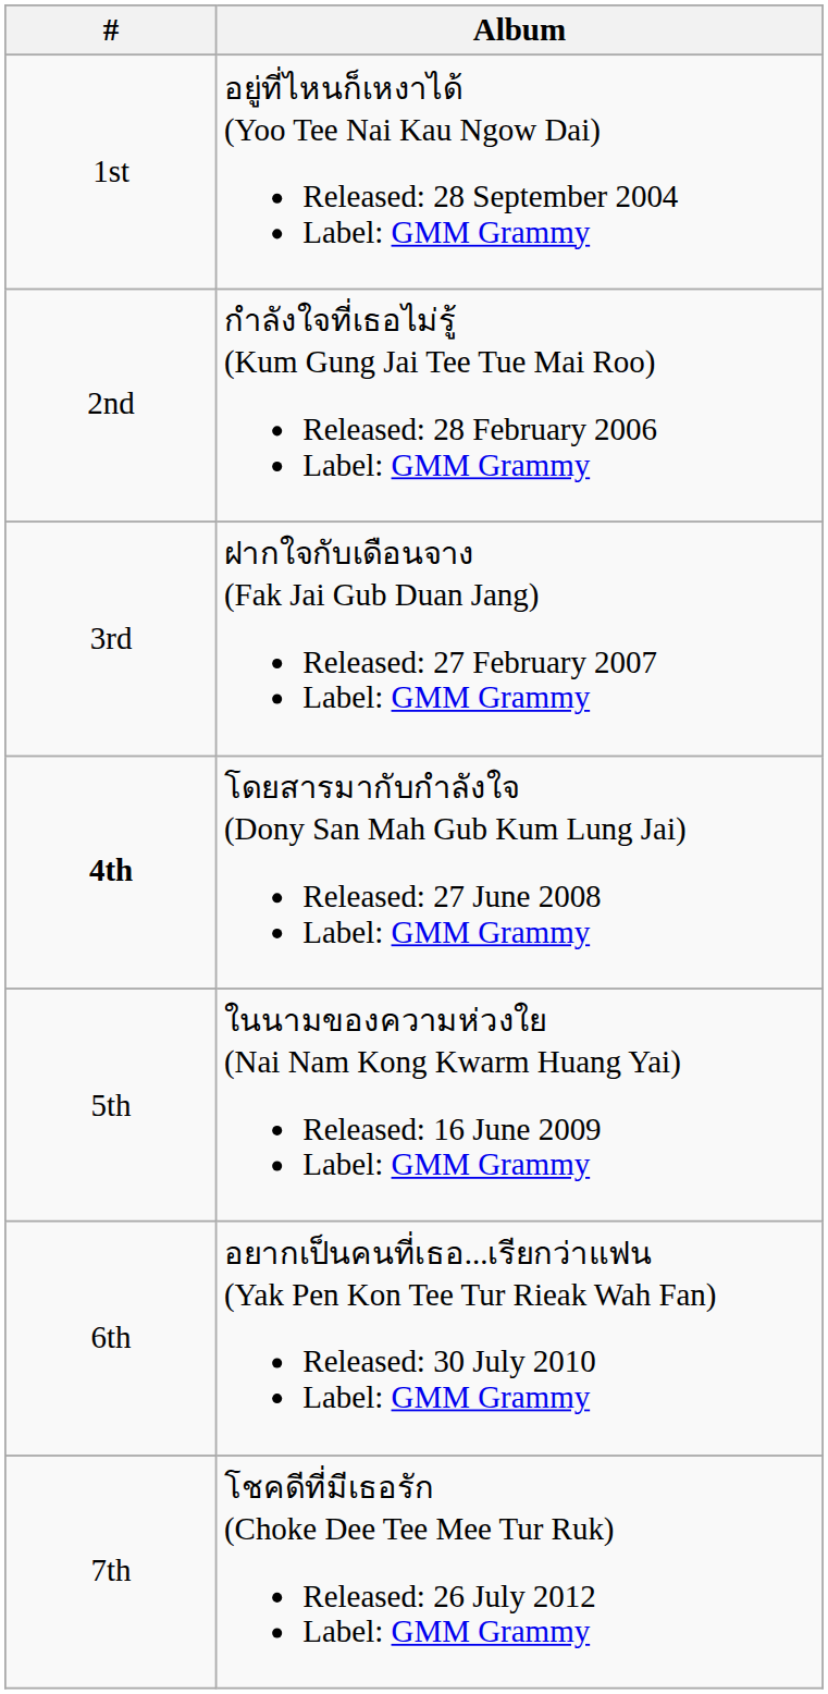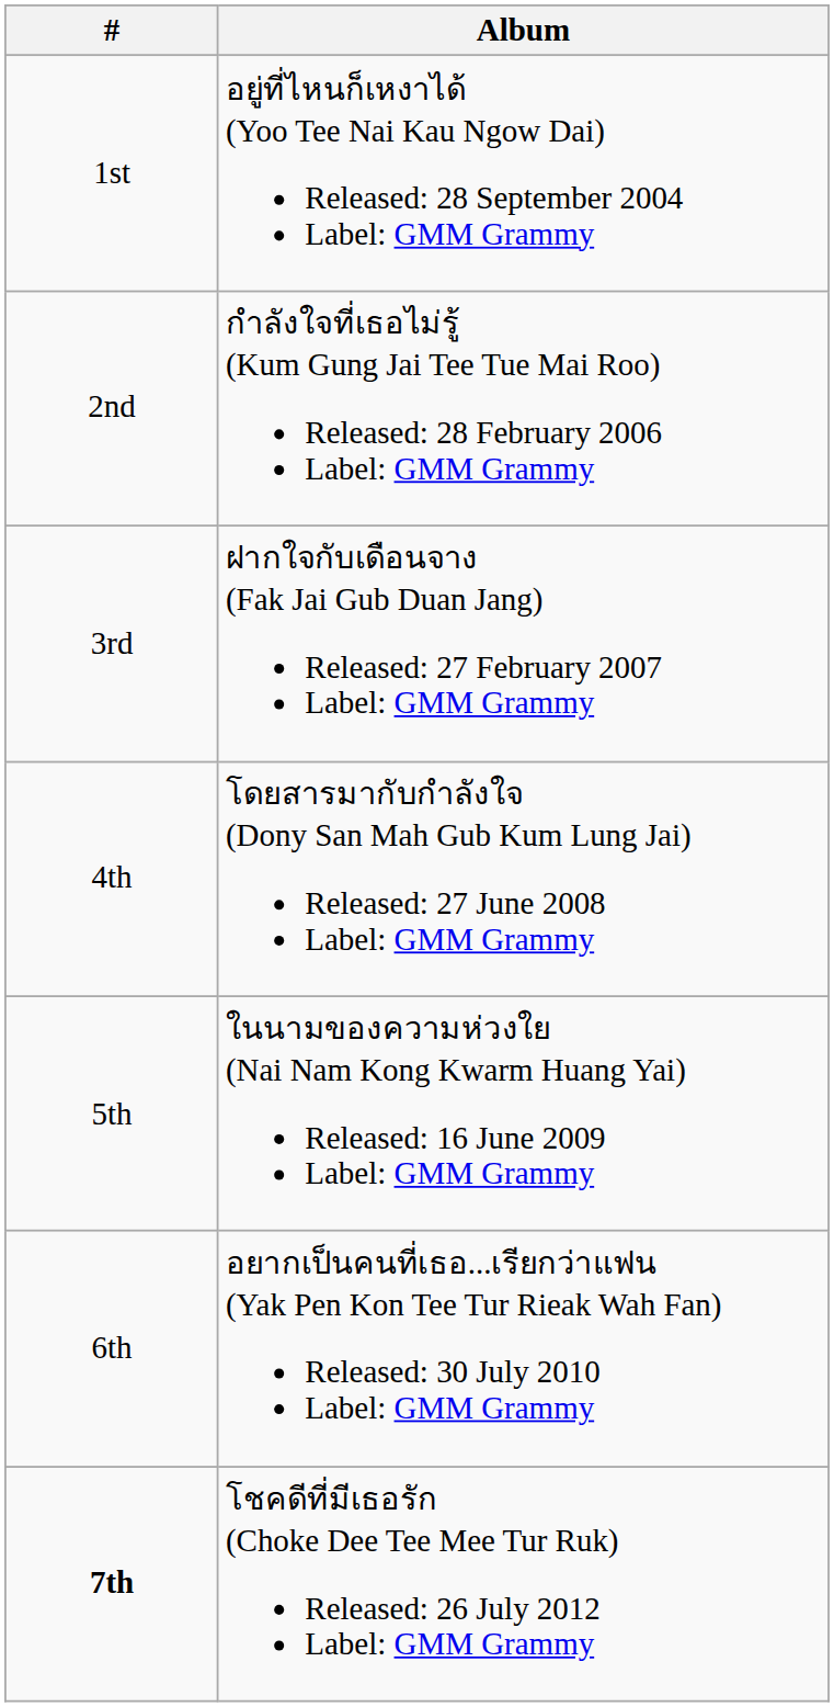4th | #: bold -> normal
7th | #: normal -> bold
